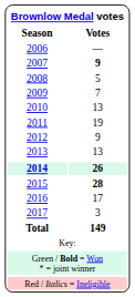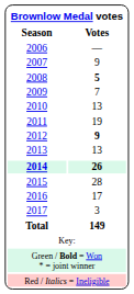2007 | Votes: bold -> normal
2008 | Votes: normal -> bold
2012 | Votes: normal -> bold
2015 | Votes: bold -> normal
